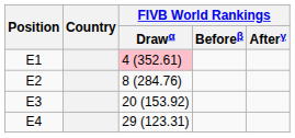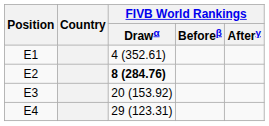E1 | FIVB World Rankings / Drawα: pink background -> no background
E2 | FIVB World Rankings / Drawα: normal -> bold
